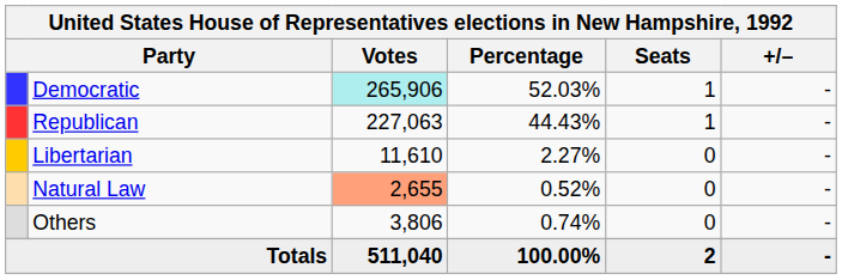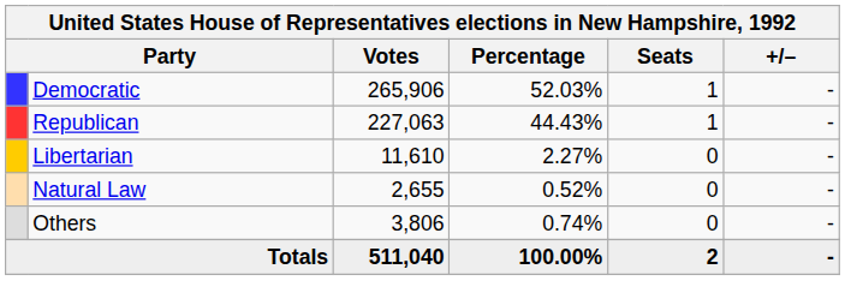Democratic | Votes: paleturquoise background -> no background
Natural Law | Votes: lightsalmon background -> no background
